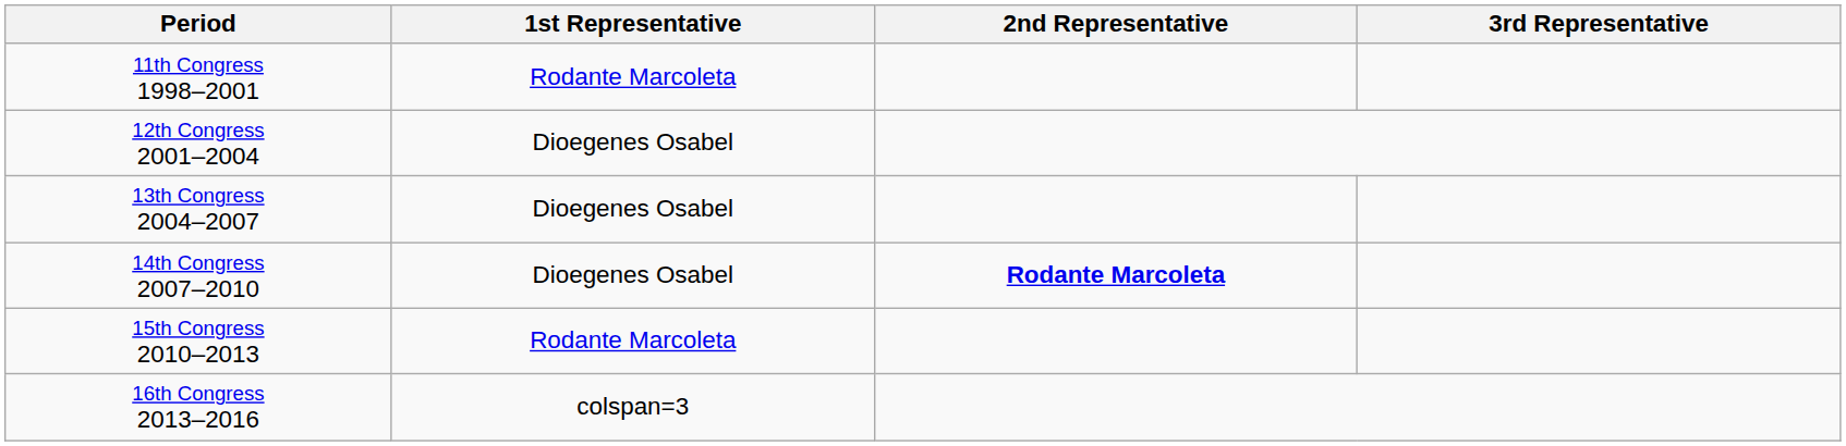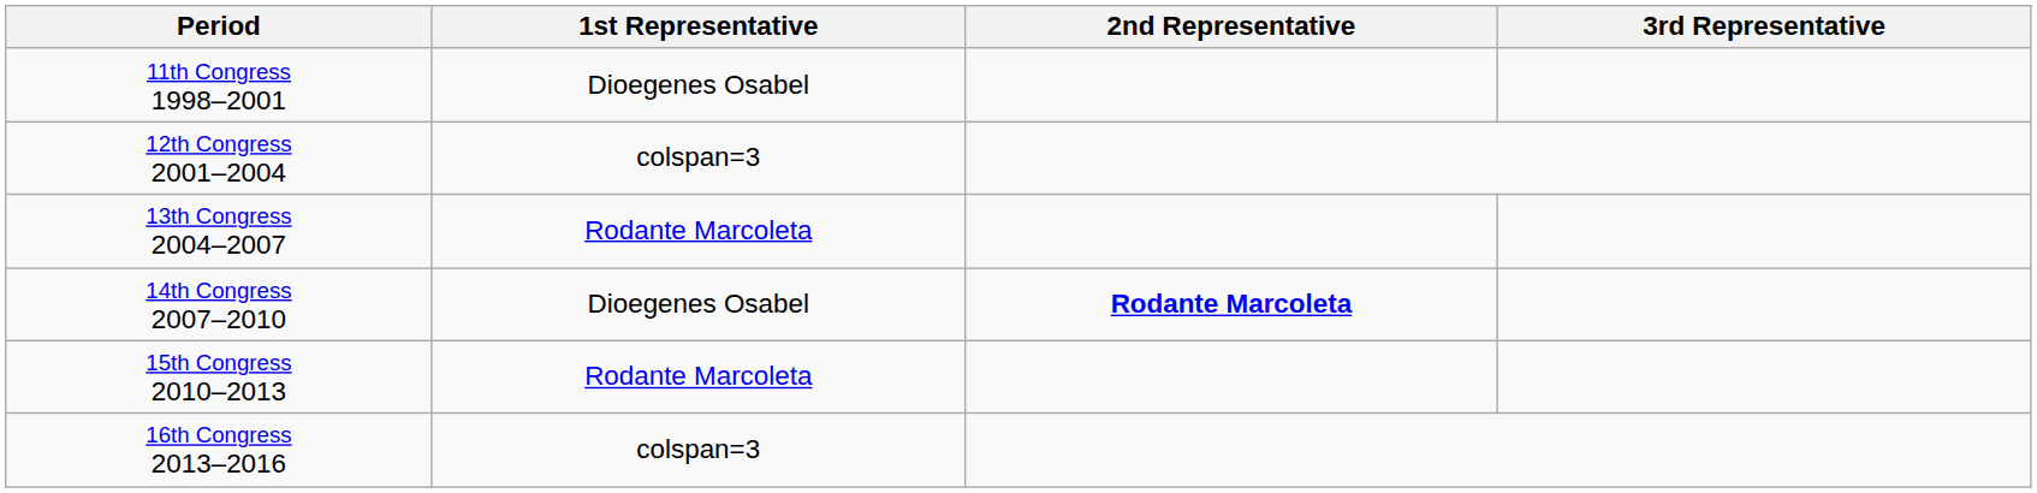11th Congress 1998–2001 | 1st Representative: Rodante Marcoleta -> Dioegenes Osabel
12th Congress 2001–2004 | 1st Representative: Dioegenes Osabel -> colspan=3
13th Congress 2004–2007 | 1st Representative: Dioegenes Osabel -> Rodante Marcoleta
